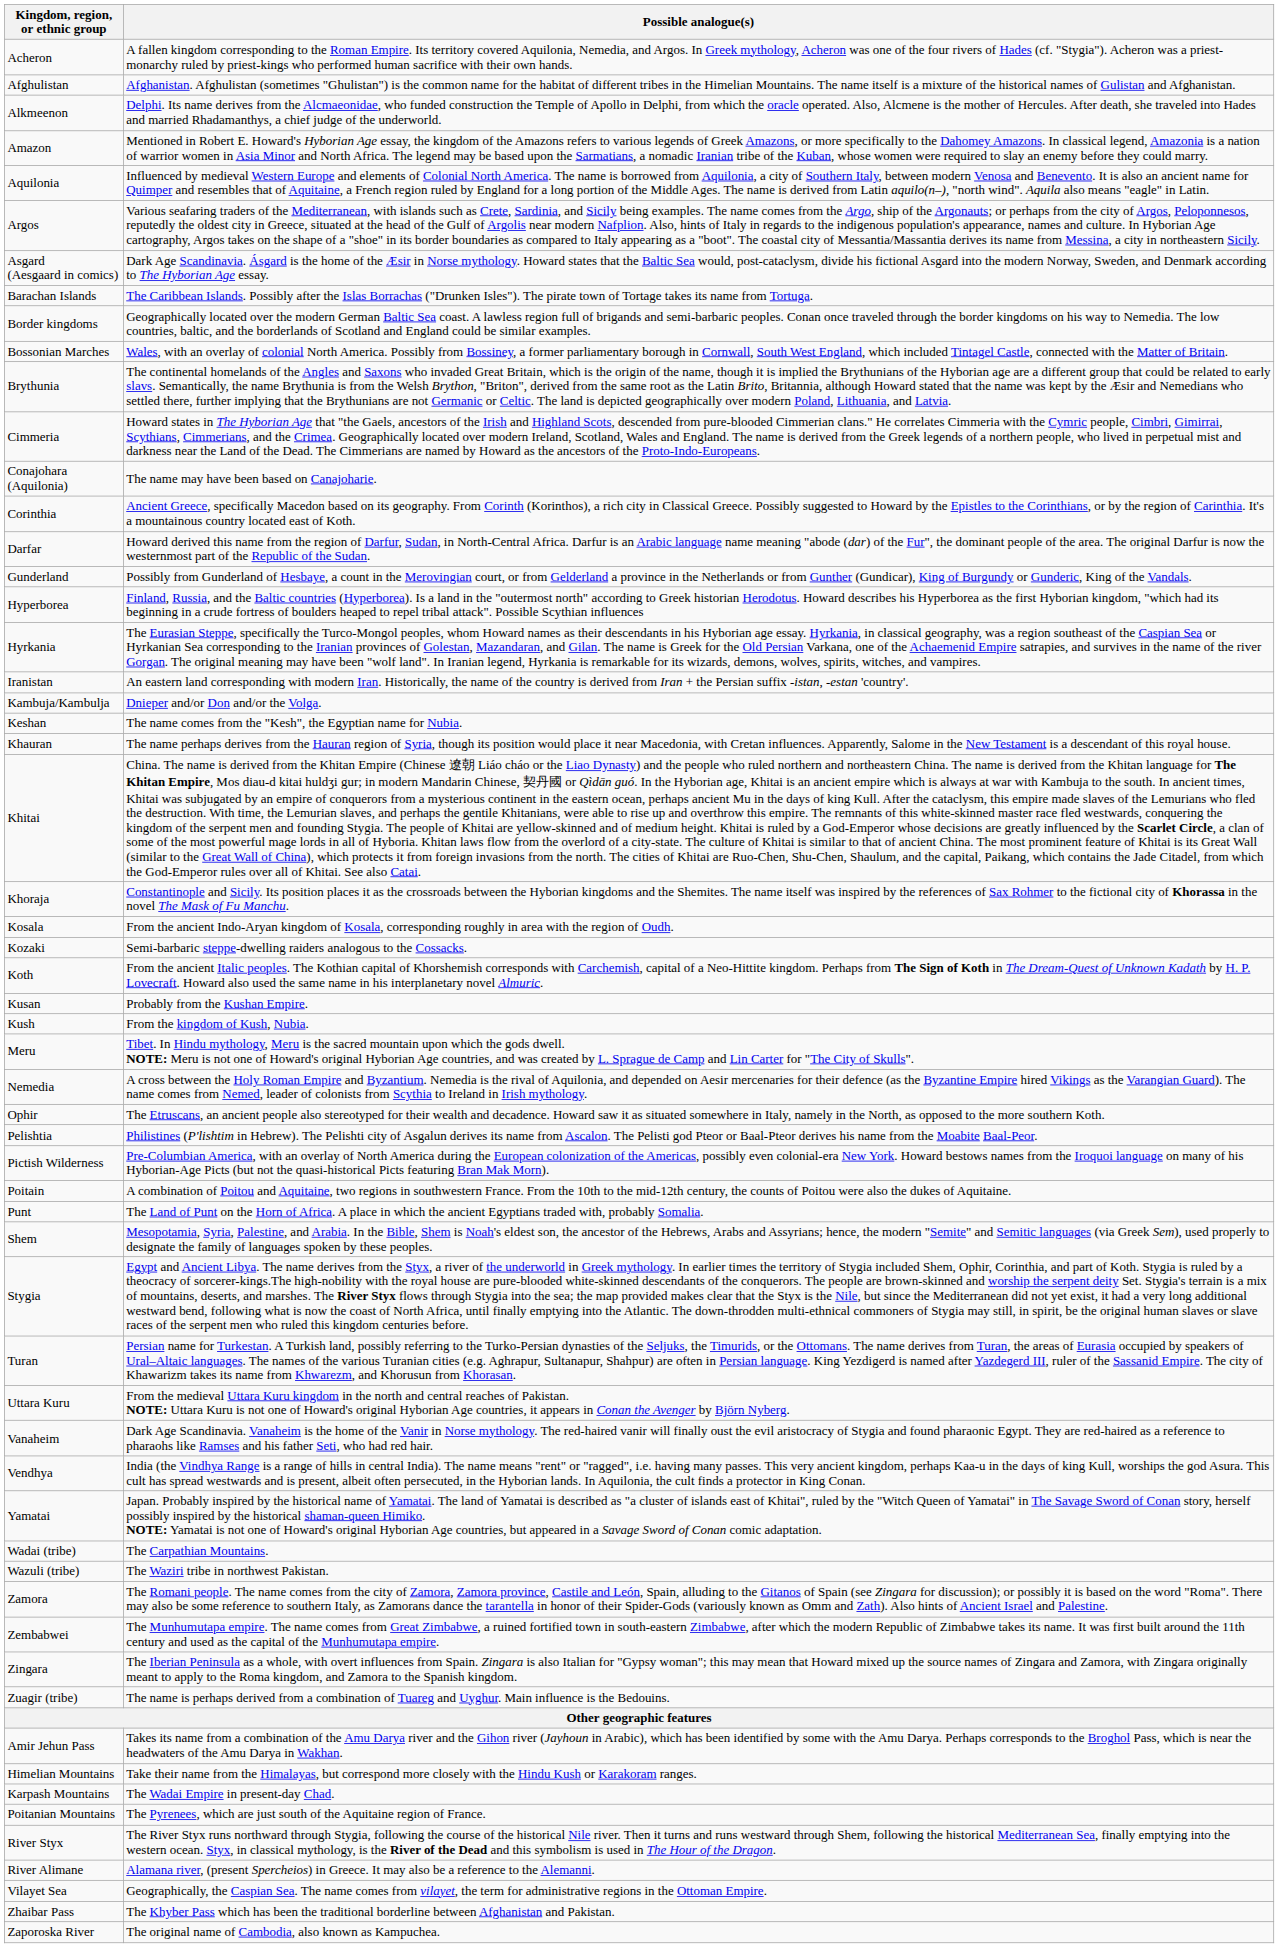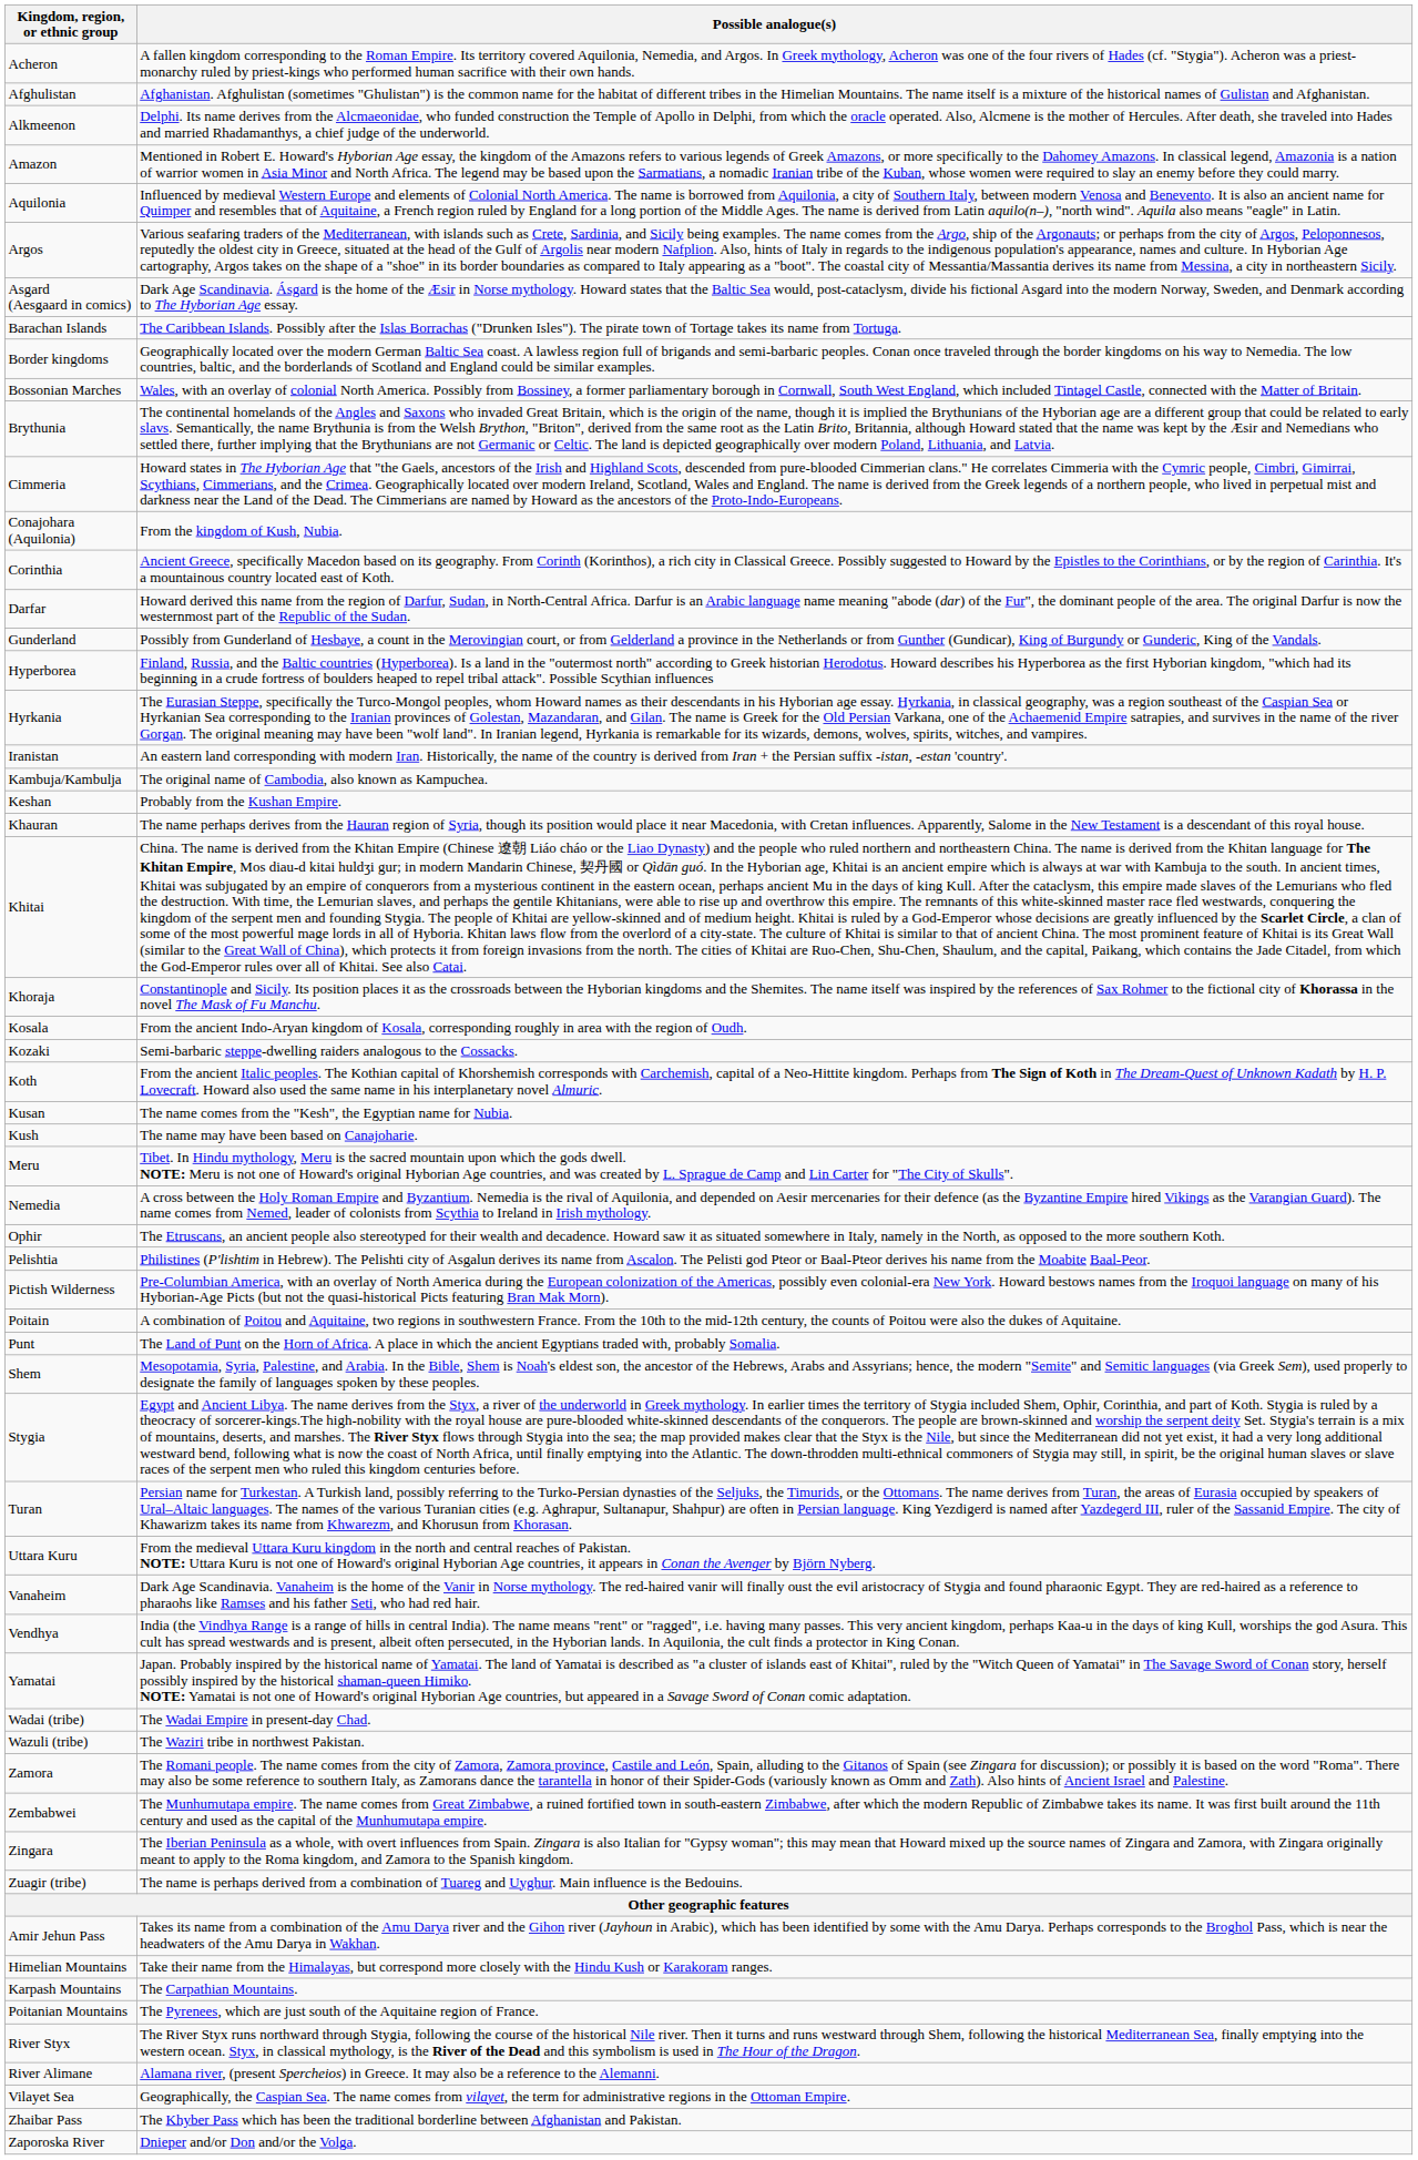Conajohara (Aquilonia) | Possible analogue(s): The name may have been based on Canajoharie. -> From the kingdom of Kush, Nubia.
Kambuja/Kambulja | Possible analogue(s): Dnieper and/or Don and/or the Volga. -> The original name of Cambodia, also known as Kampuchea.
Keshan | Possible analogue(s): The name comes from the "Kesh", the Egyptian name for Nubia. -> Probably from the Kushan Empire.
Kusan | Possible analogue(s): Probably from the Kushan Empire. -> The name comes from the "Kesh", the Egyptian name for Nubia.
Kush | Possible analogue(s): From the kingdom of Kush, Nubia. -> The name may have been based on Canajoharie.
Wadai (tribe) | Possible analogue(s): The Carpathian Mountains. -> The Wadai Empire in present-day Chad.
Karpash Mountains | Possible analogue(s): The Wadai Empire in present-day Chad. -> The Carpathian Mountains.
Zaporoska River | Possible analogue(s): The original name of Cambodia, also known as Kampuchea. -> Dnieper and/or Don and/or the Volga.
